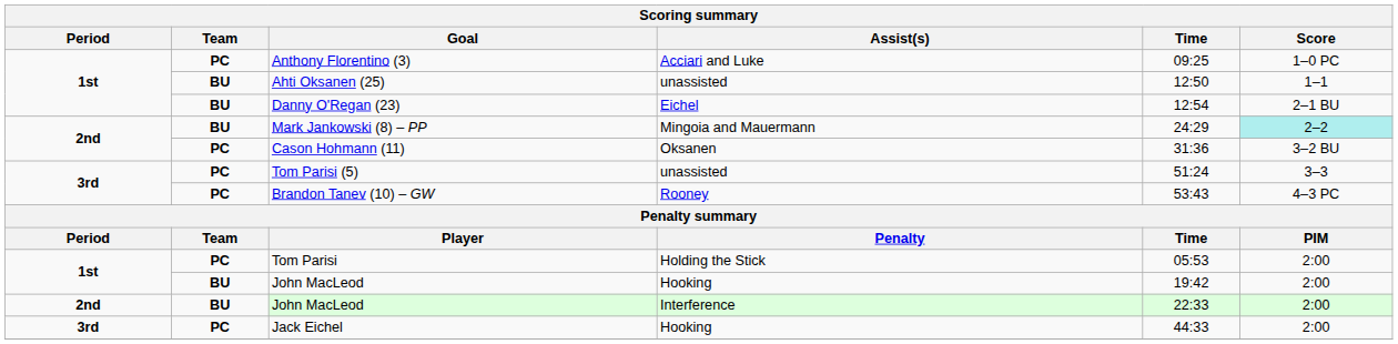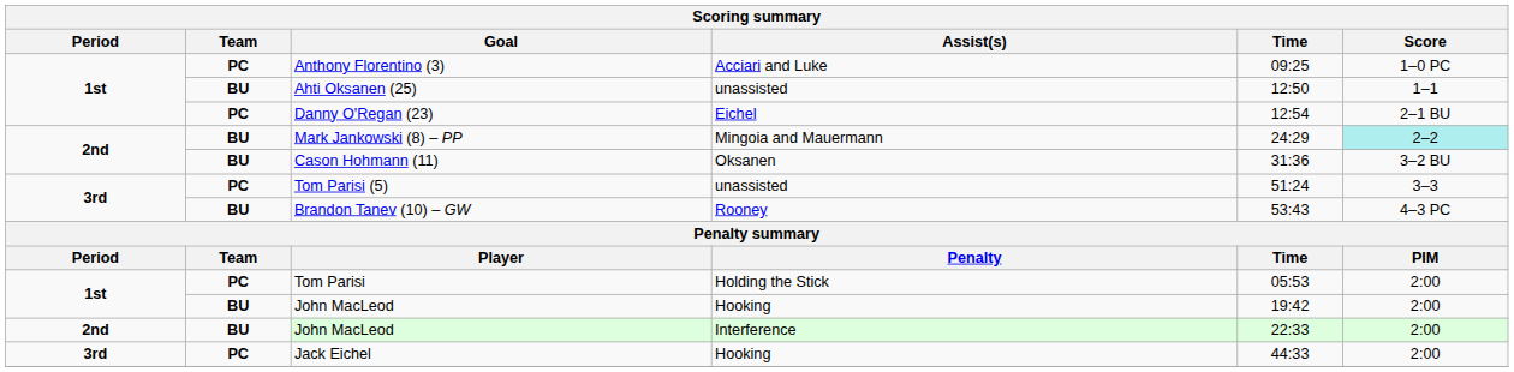Danny O'Regan (23) | Team: BU -> PC
Cason Hohmann (11) | Team: PC -> BU
Brandon Tanev (10) – GW | Team: PC -> BU
